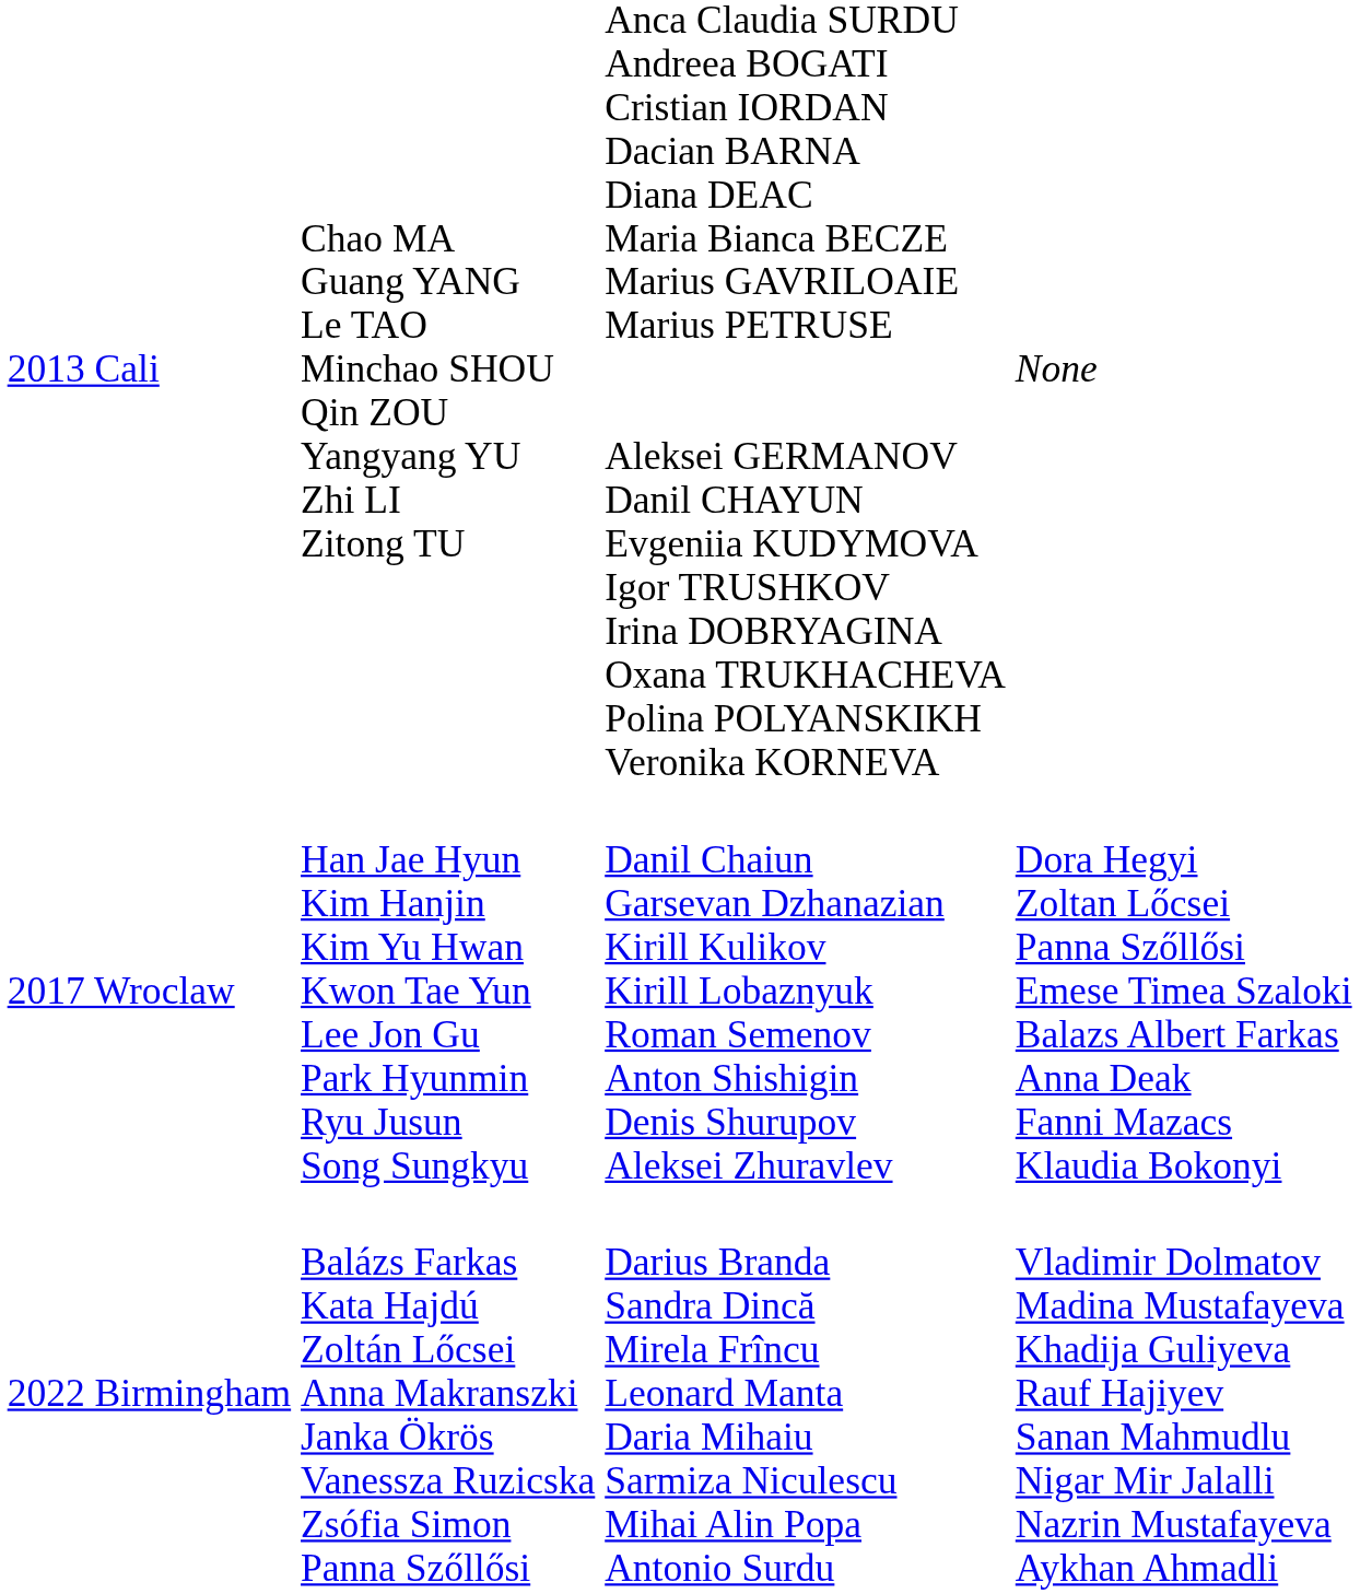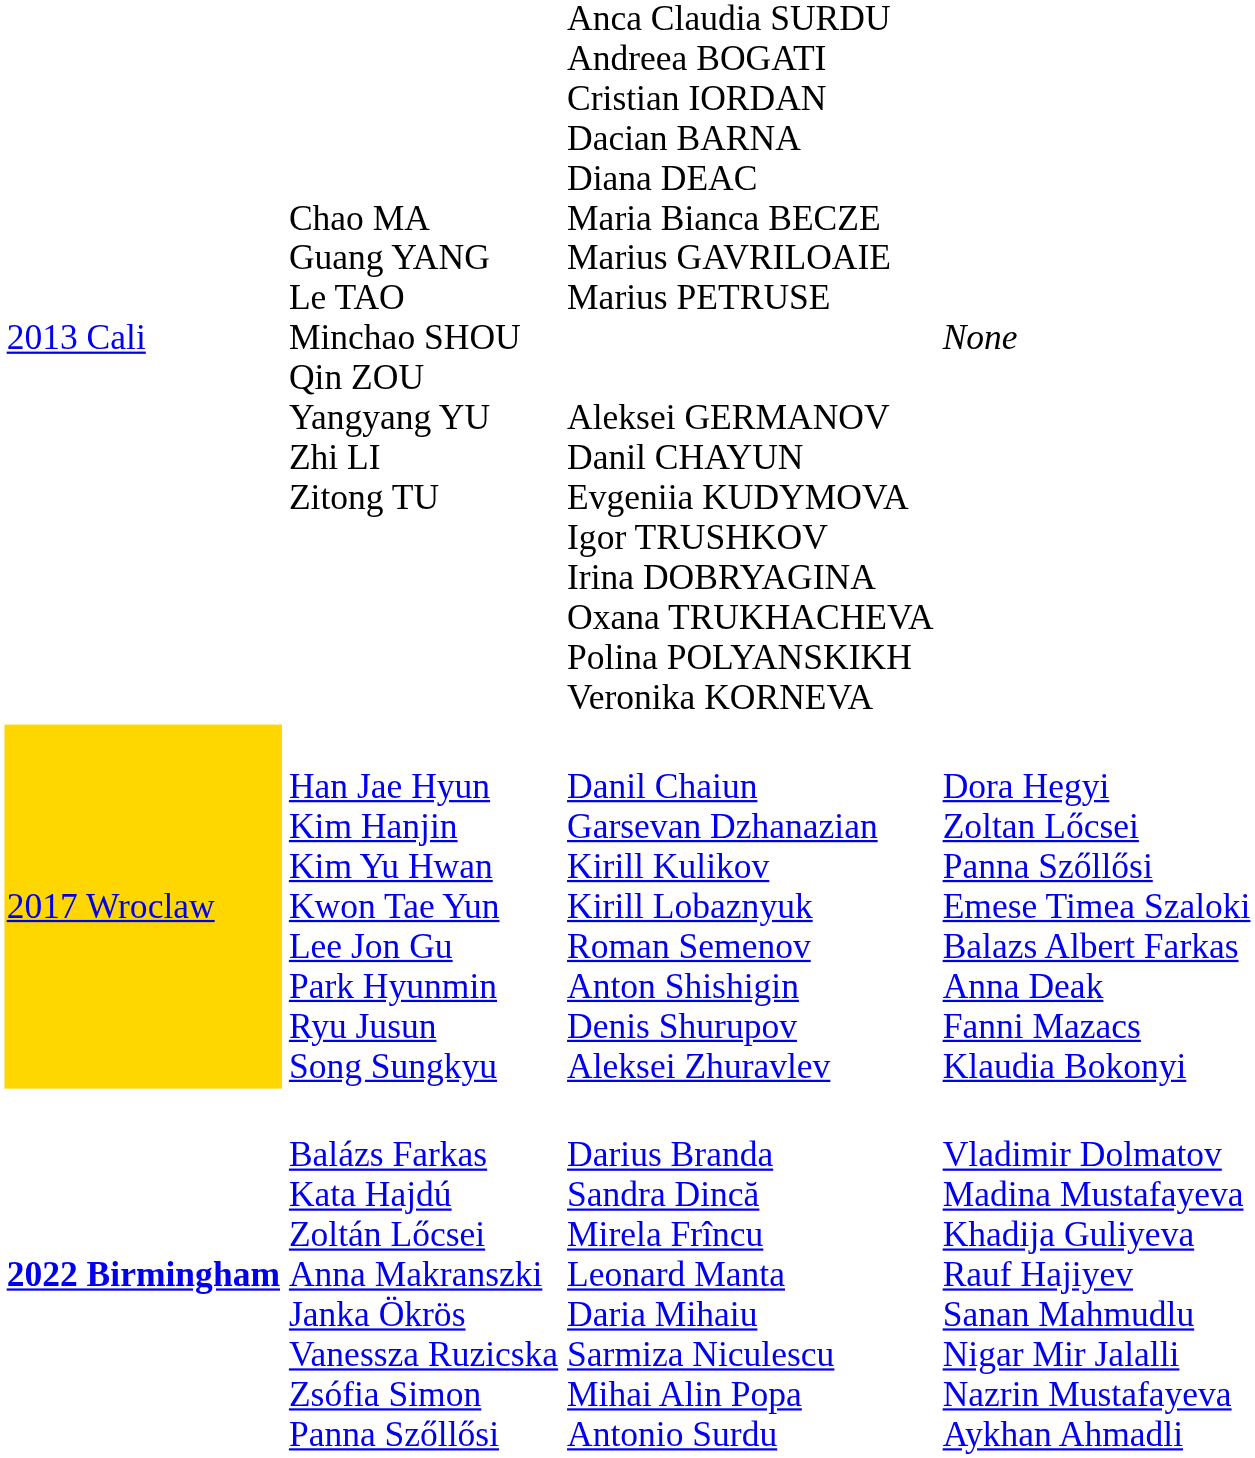2017 Wroclaw | column 1: no background -> gold background
2022 Birmingham | column 1: normal -> bold
